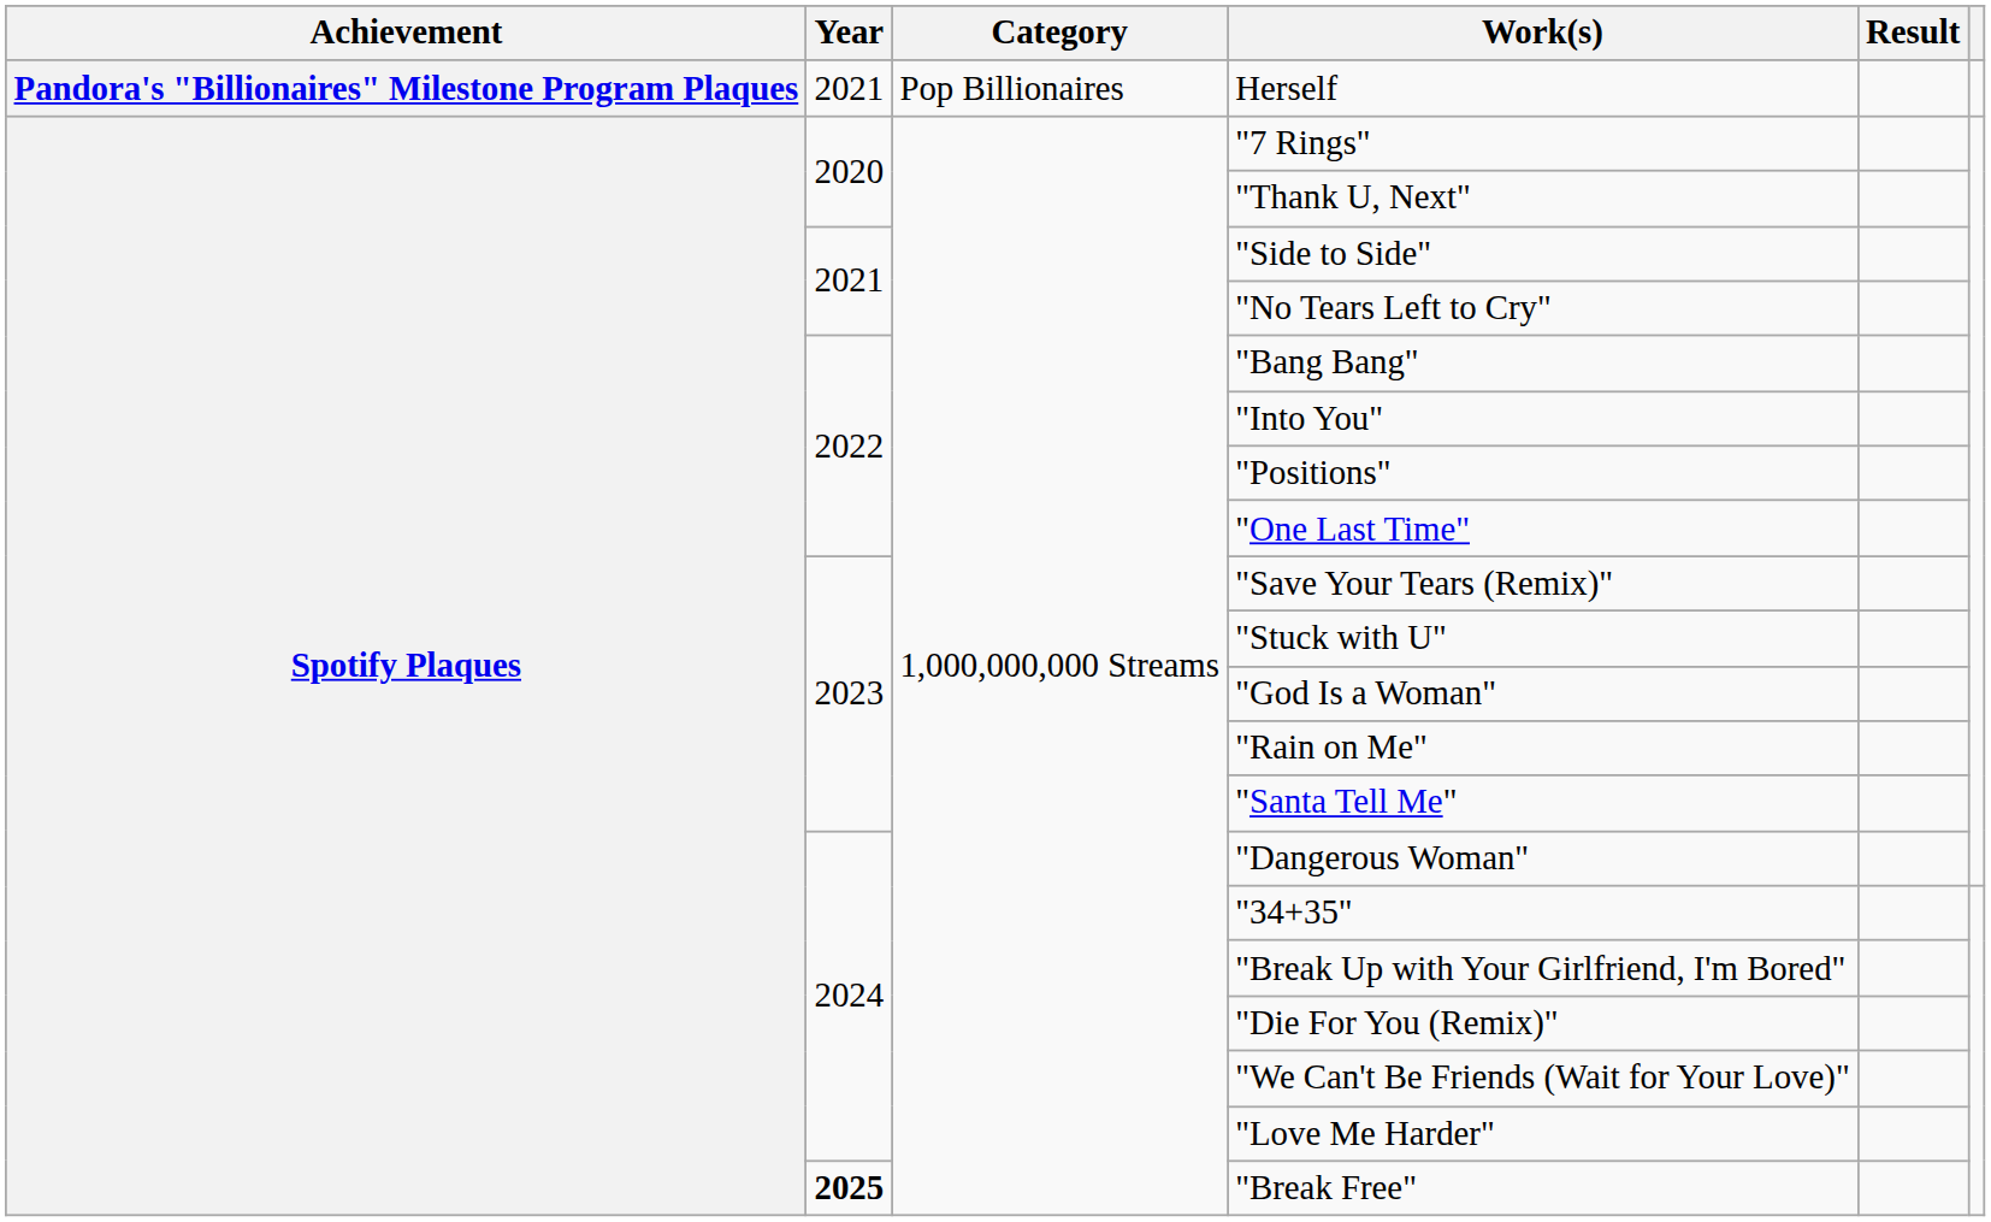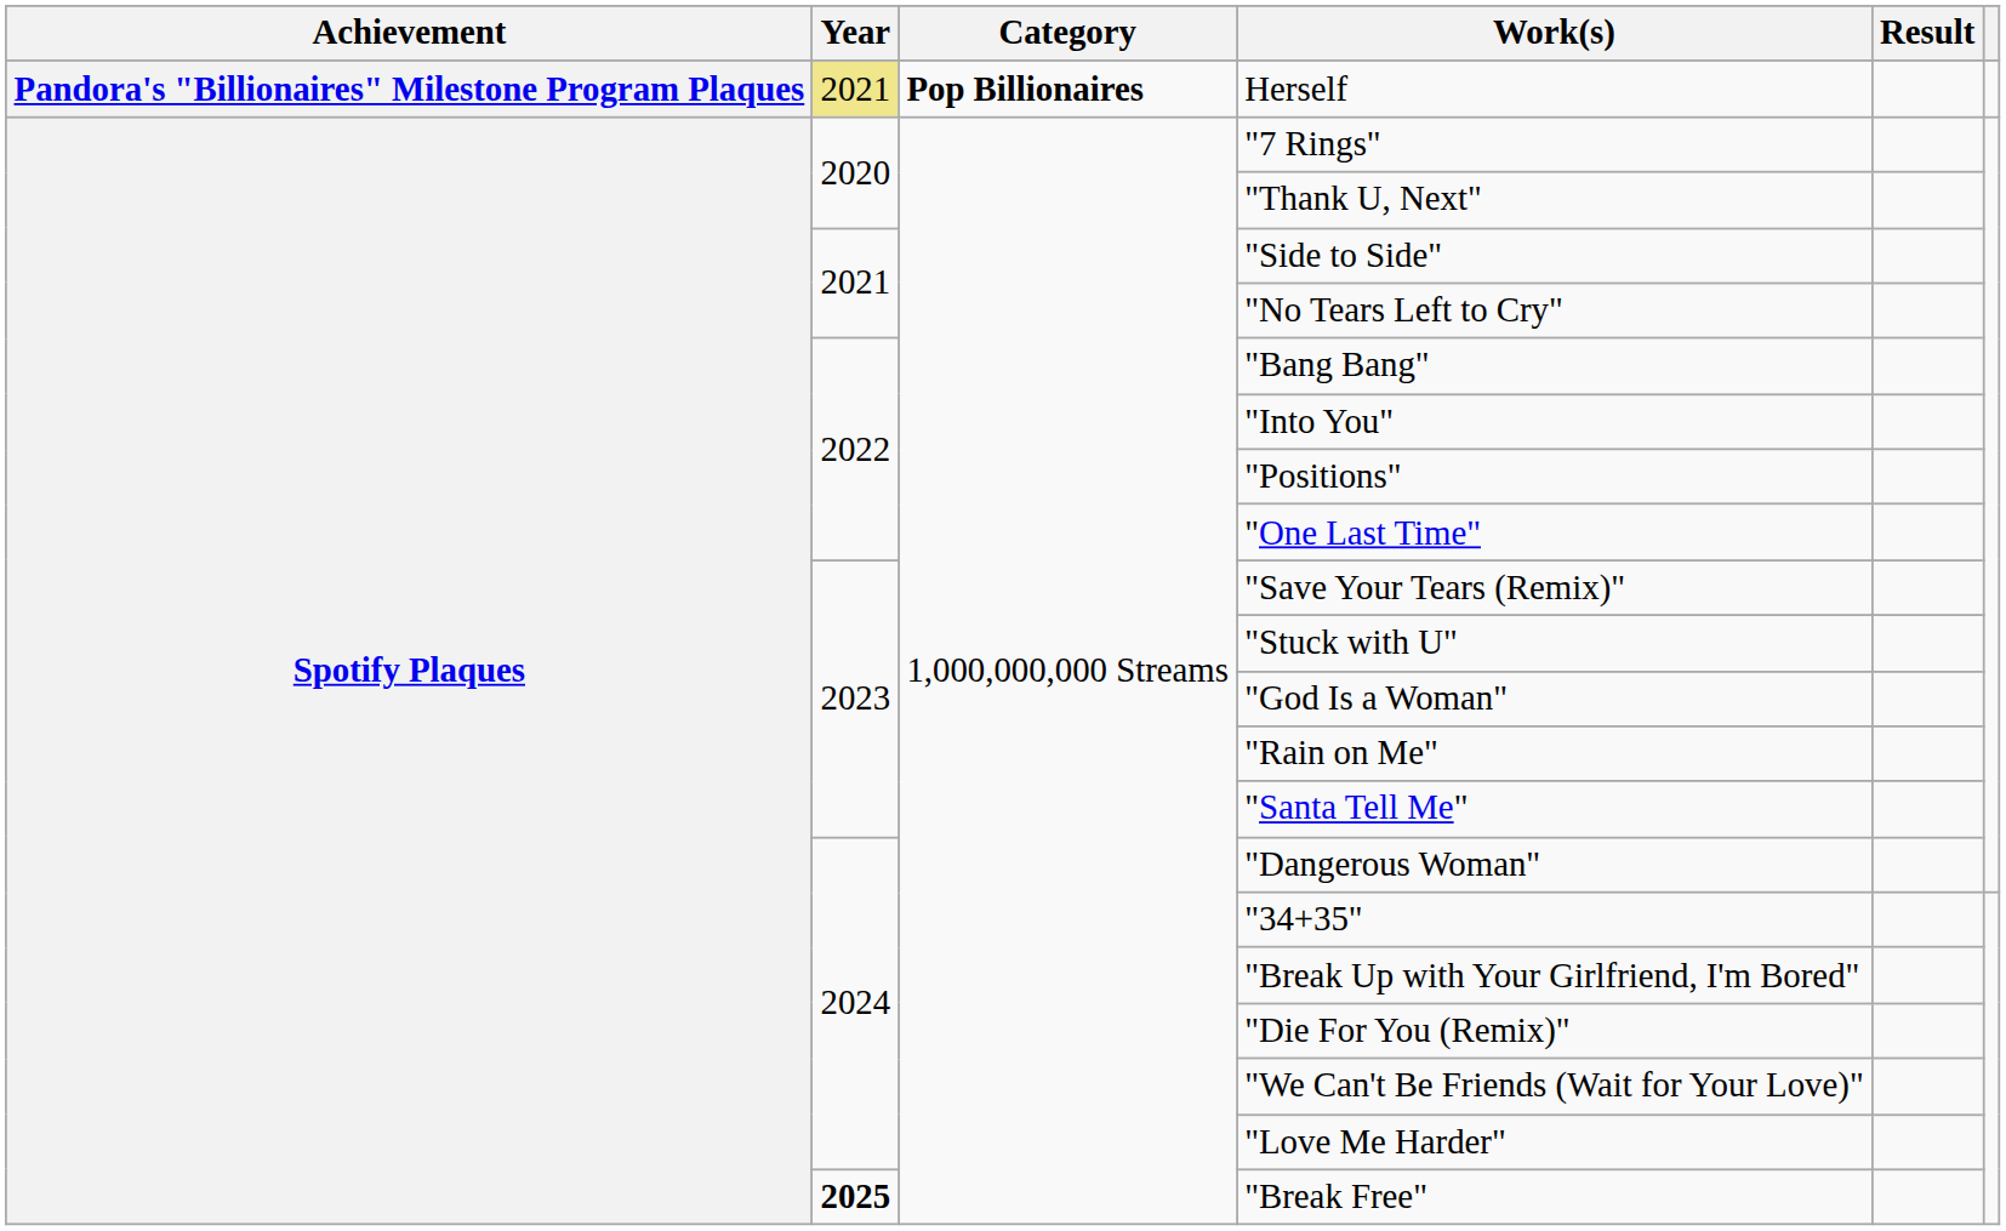Herself | Year: no background -> khaki background
Herself | Category: normal -> bold
